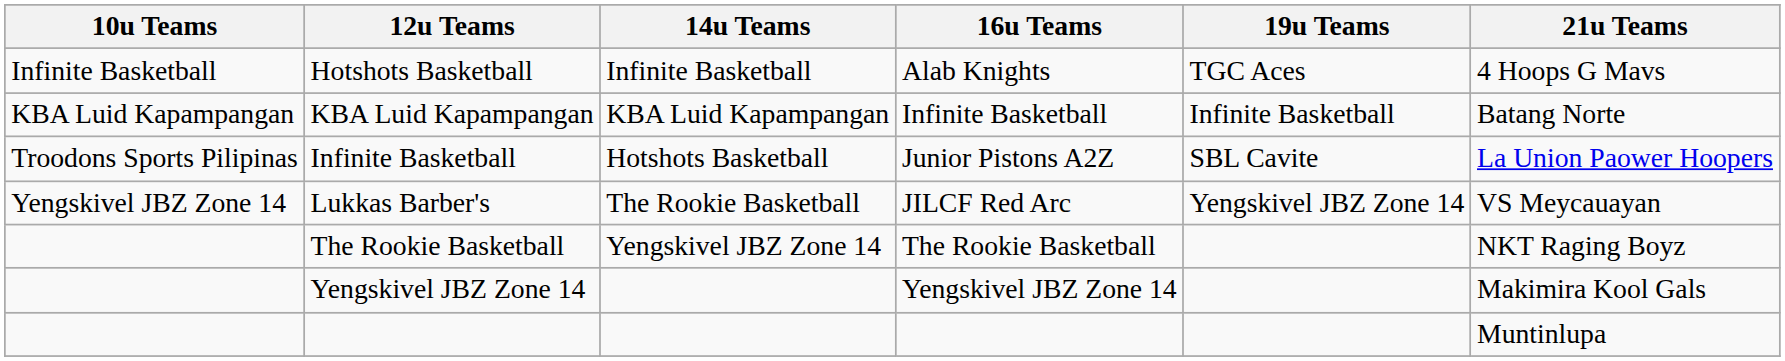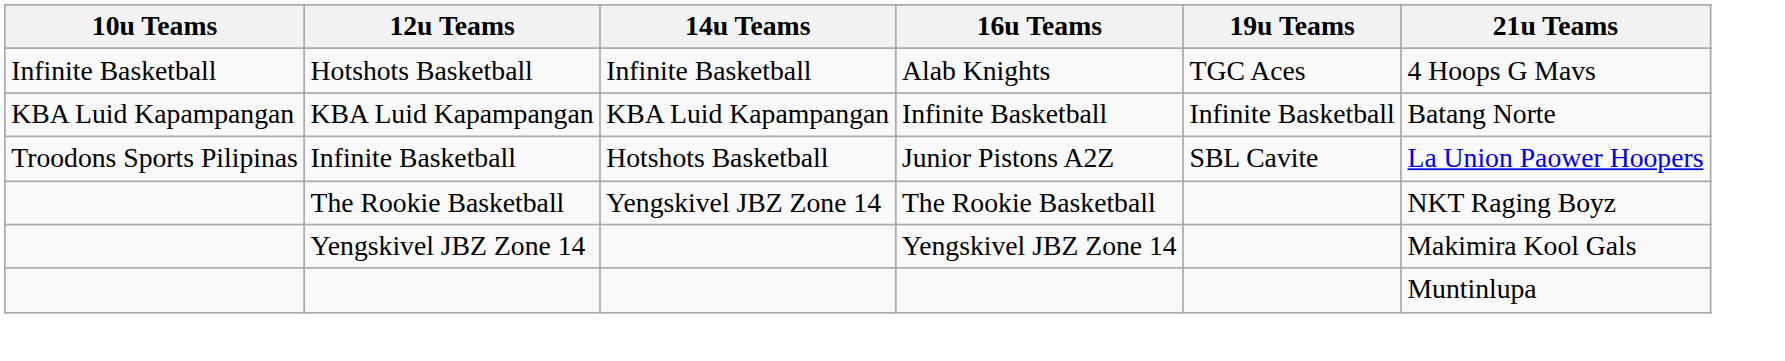- row: Yengskivel JBZ Zone 14 | Lukkas Barber's | The Rookie Basketball | JILCF Red Arc | Yengskivel JBZ Zone 14 | VS Meycauayan
